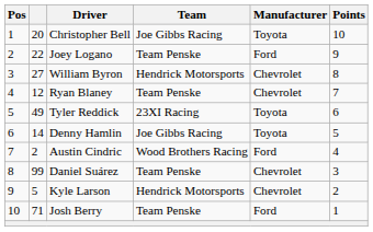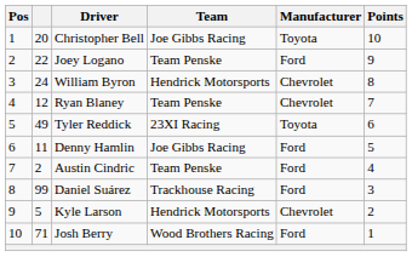William Byron | column 2: 27 -> 24
Denny Hamlin | column 2: 14 -> 11
Denny Hamlin | Manufacturer: Toyota -> Ford
Austin Cindric | Team: Wood Brothers Racing -> Team Penske
Daniel Suárez | Team: Team Penske -> Trackhouse Racing
Daniel Suárez | Manufacturer: Chevrolet -> Ford
Josh Berry | Team: Team Penske -> Wood Brothers Racing
